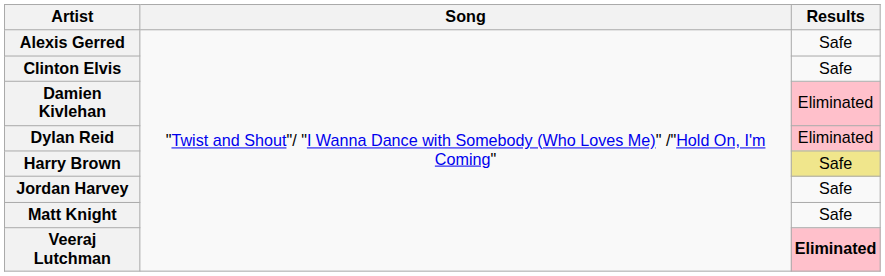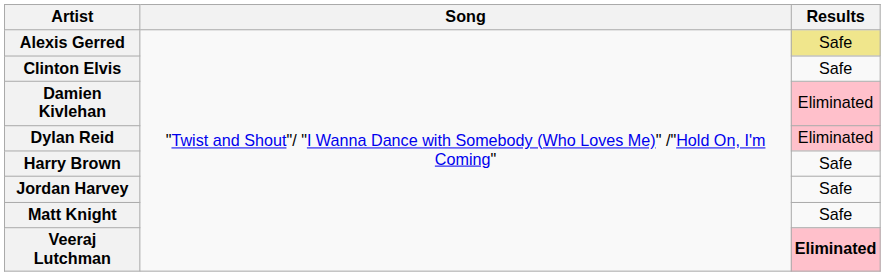Alexis Gerred | Results: no background -> khaki background
Harry Brown | Results: khaki background -> no background
